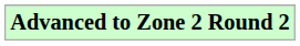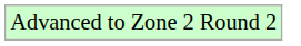row 1 | column 1: bold -> normal
